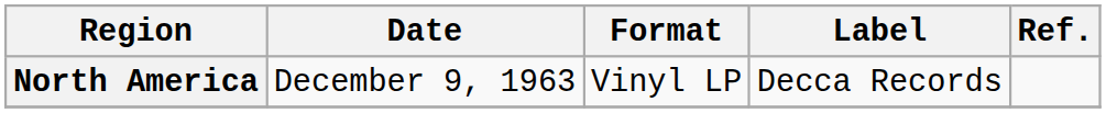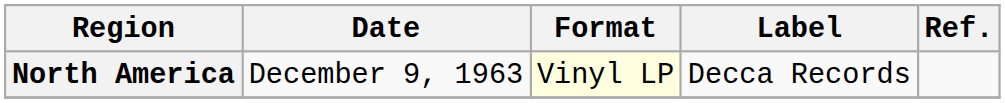North America | Format: no background -> lightyellow background
